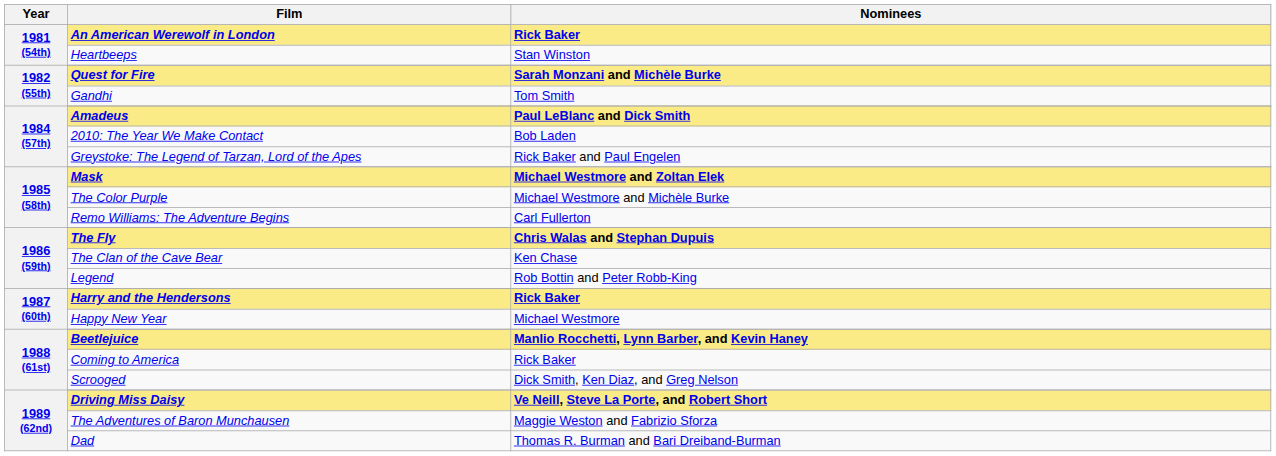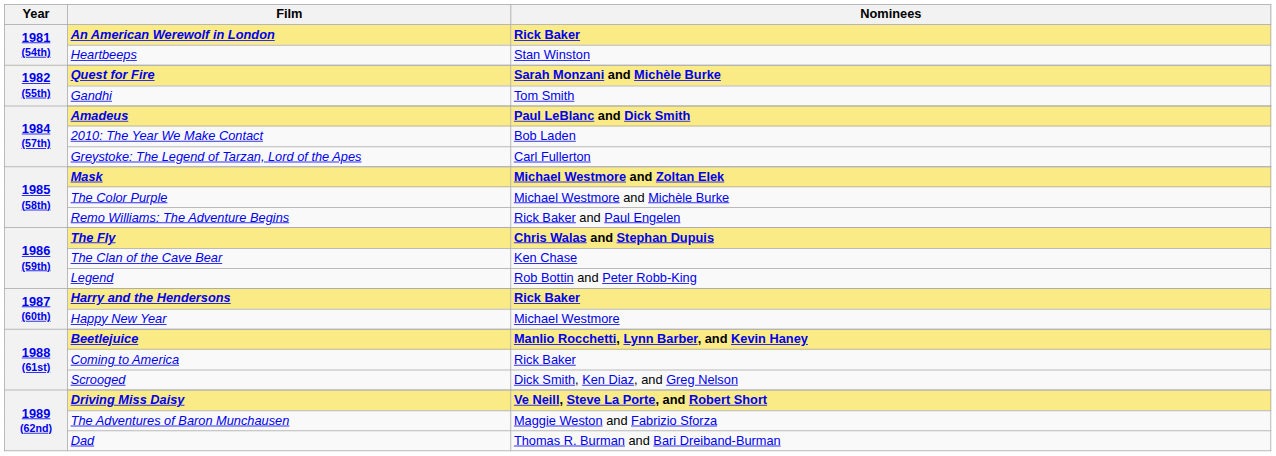Greystoke: The Legend of Tarzan, Lord of the Apes | Nominees: Rick Baker and Paul Engelen -> Carl Fullerton
Remo Williams: The Adventure Begins | Nominees: Carl Fullerton -> Rick Baker and Paul Engelen
